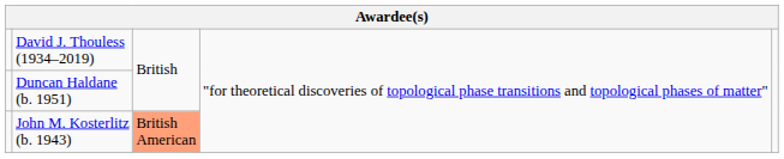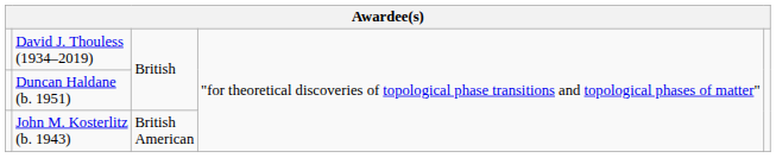John M. Kosterlitz (b. 1943) | column 3: lightsalmon background -> no background
